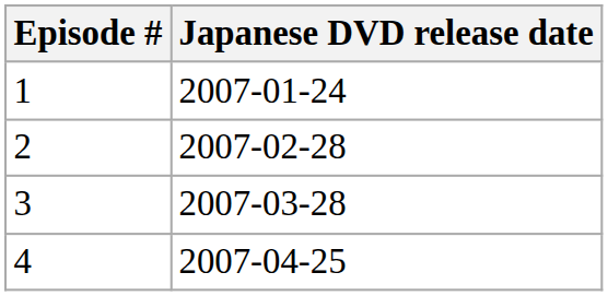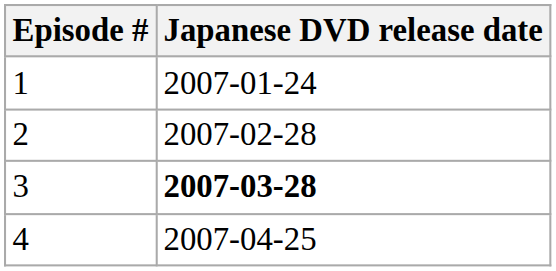3 | Japanese DVD release date: normal -> bold
